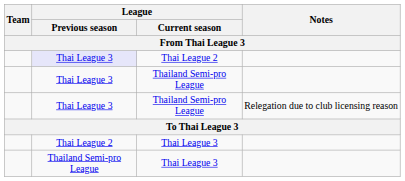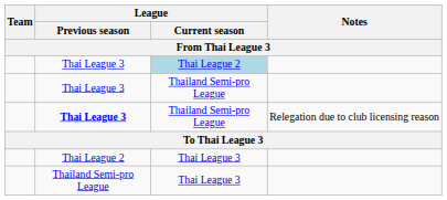row 4 | League / Previous season: lavender background -> no background
row 4 | League / Current season: no background -> lightblue background
row 6 | League / Previous season: normal -> bold
